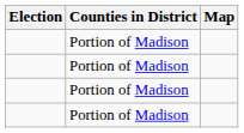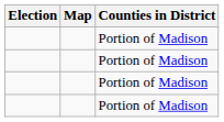columns swapped: Map <-> Counties in District
